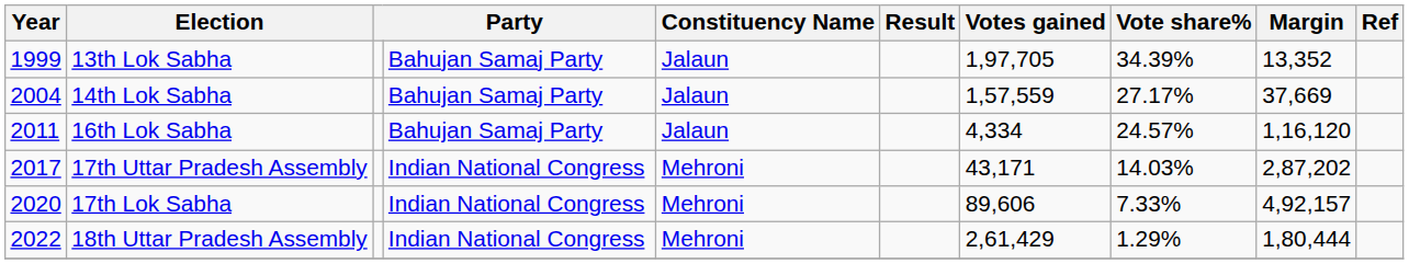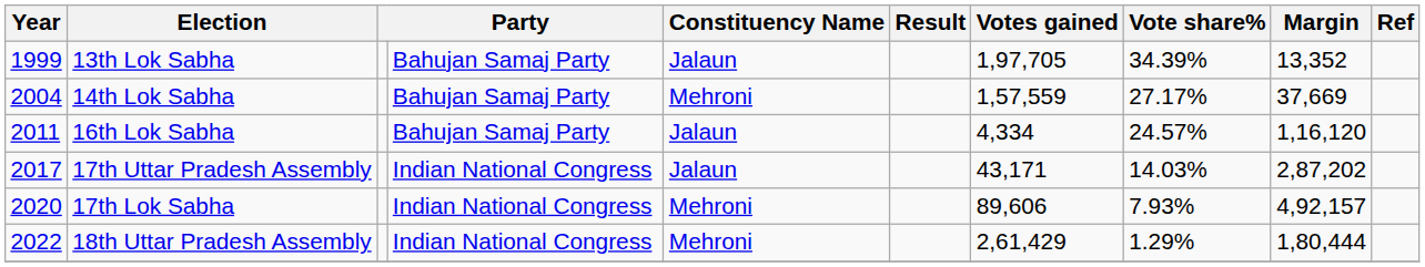14th Lok Sabha | Constituency Name: Jalaun -> Mehroni
17th Uttar Pradesh Assembly | Constituency Name: Mehroni -> Jalaun
17th Lok Sabha | Vote share%: 7.33% -> 7.93%
